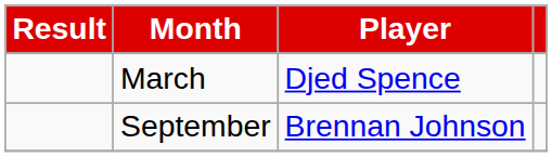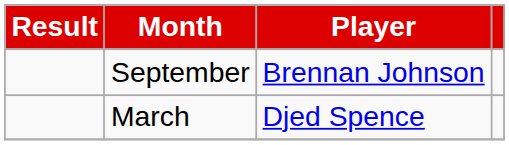rows swapped: September <-> March
